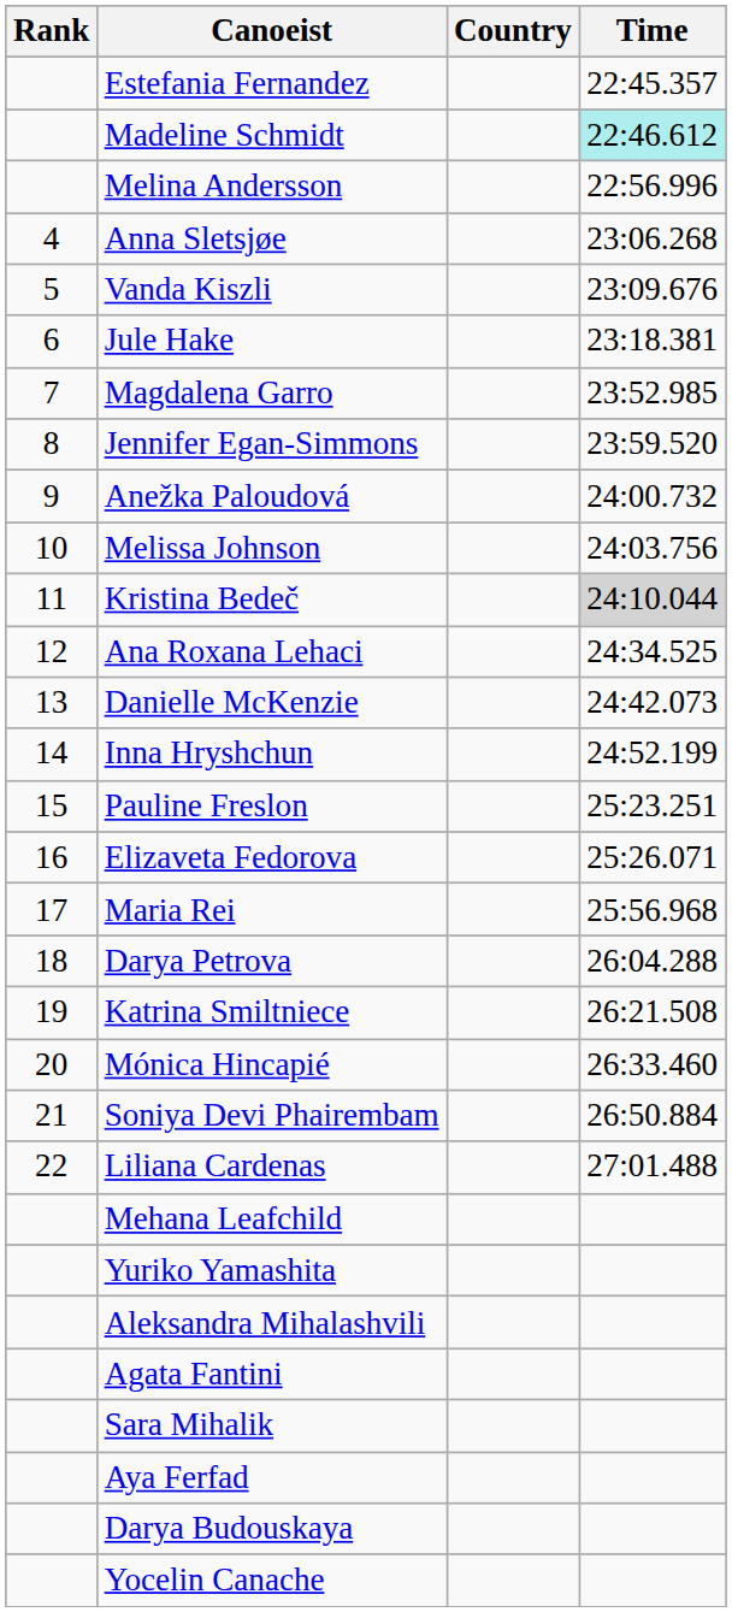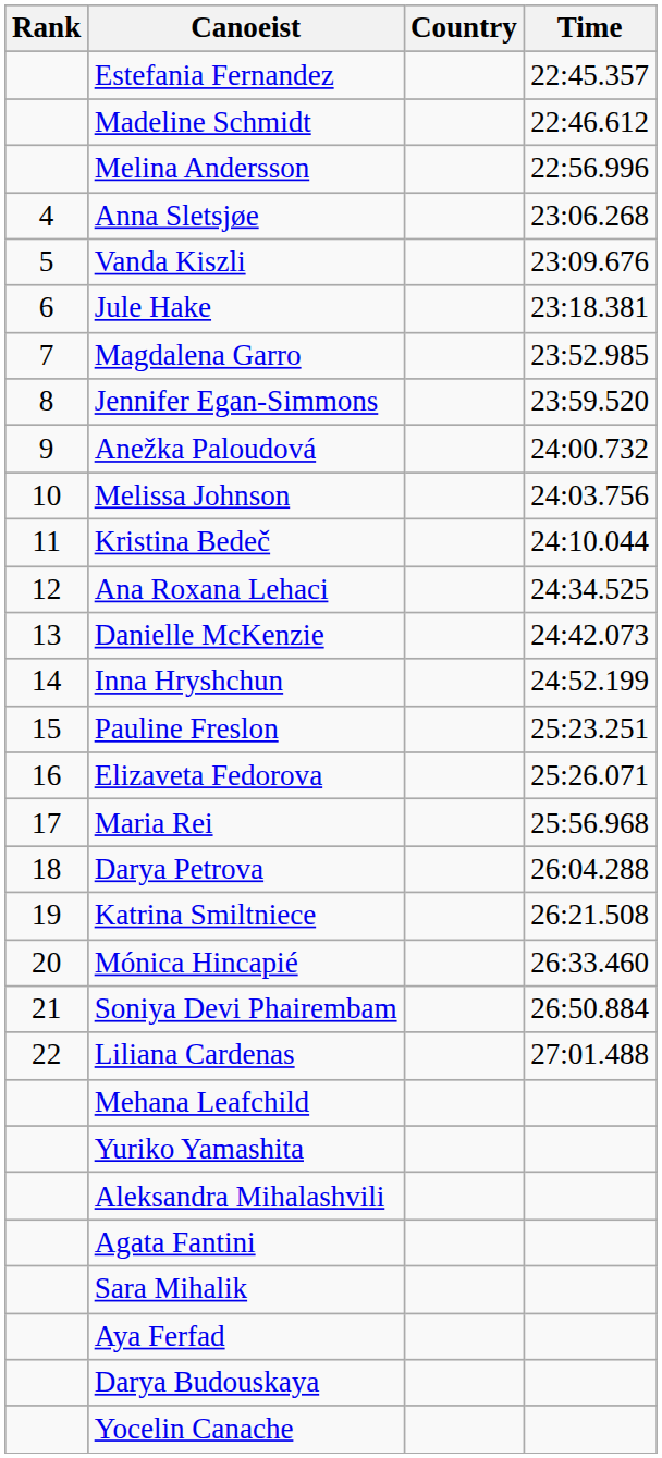Madeline Schmidt | Time: paleturquoise background -> no background
Kristina Bedeč | Time: lightgrey background -> no background
